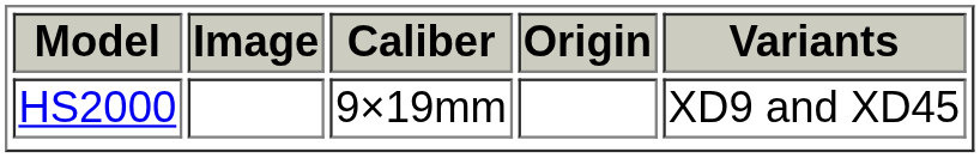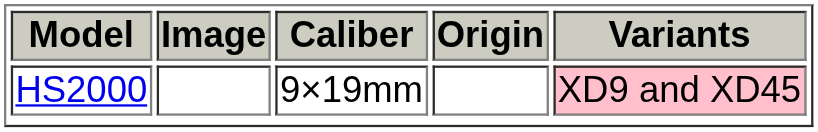HS2000 | Variants: no background -> pink background
